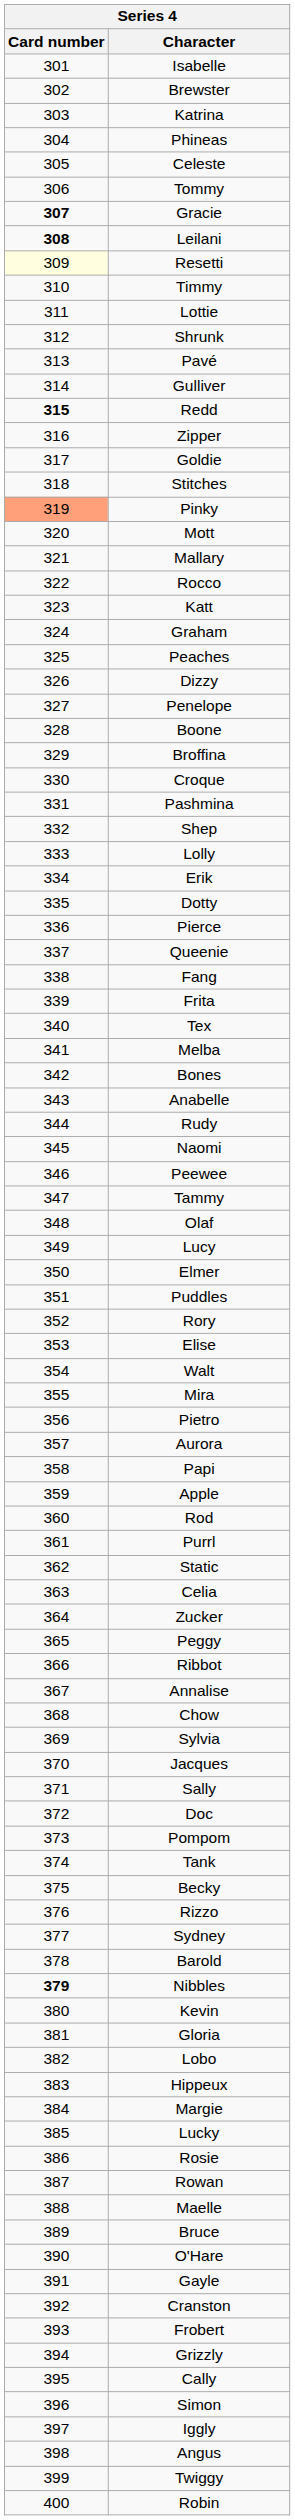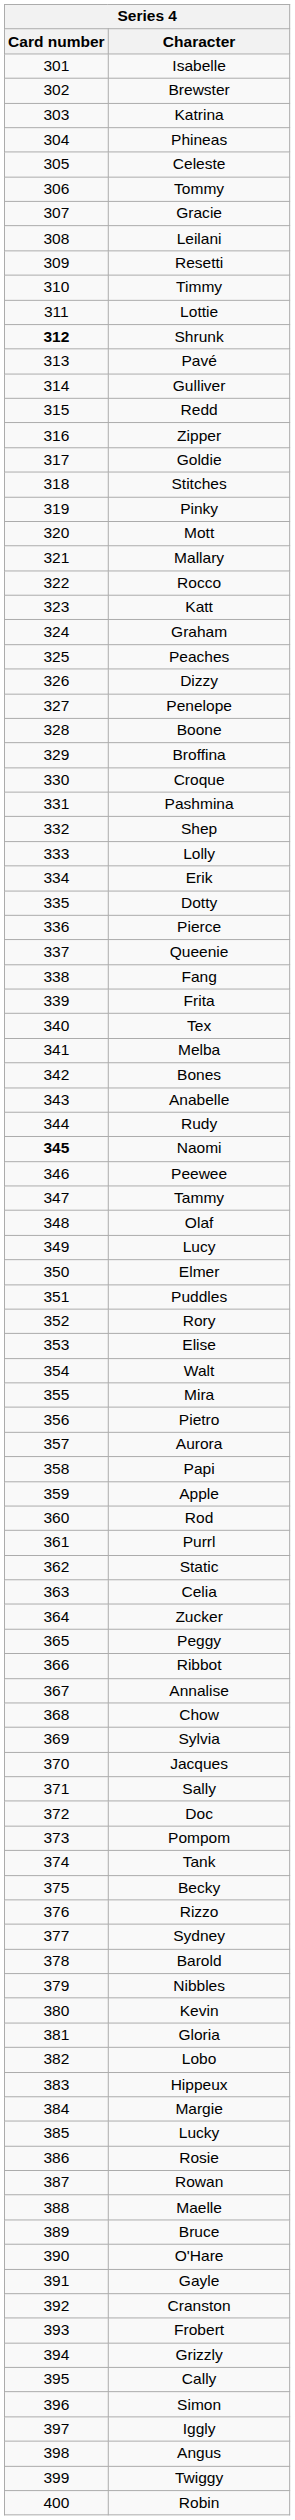Gracie | Card number: bold -> normal
Leilani | Card number: bold -> normal
Resetti | Card number: lightyellow background -> no background
Shrunk | Card number: normal -> bold
Redd | Card number: bold -> normal
Pinky | Card number: lightsalmon background -> no background
Naomi | Card number: normal -> bold
Nibbles | Card number: bold -> normal
